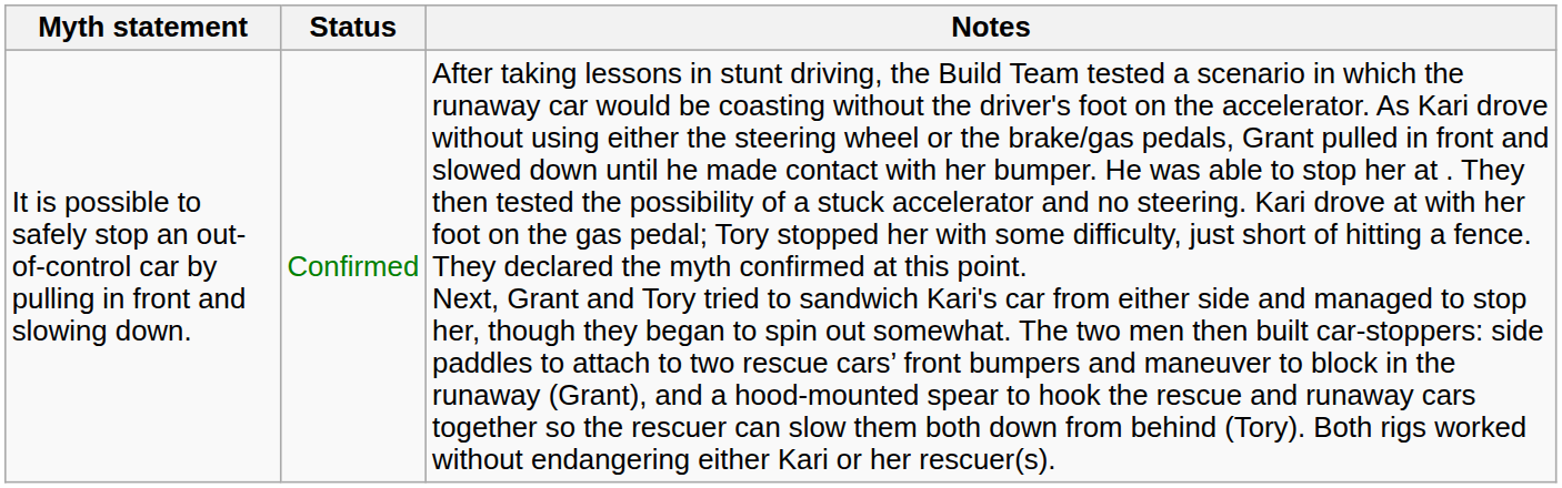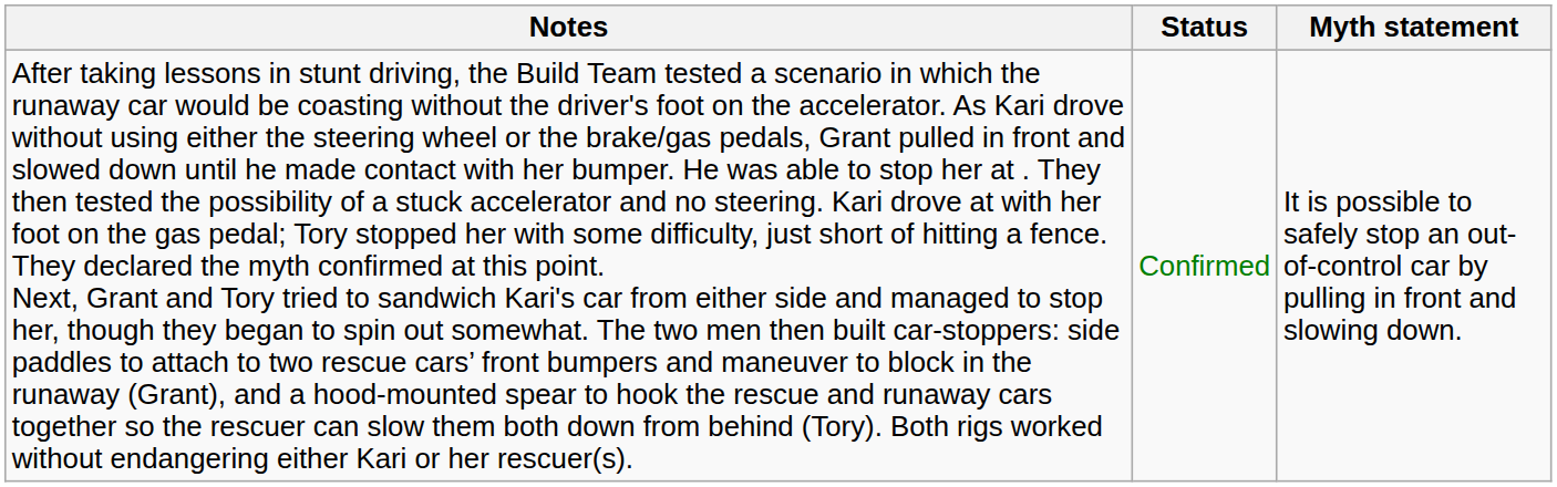columns swapped: Myth statement <-> Notes
